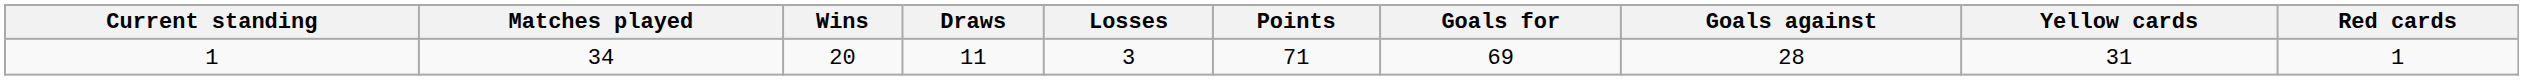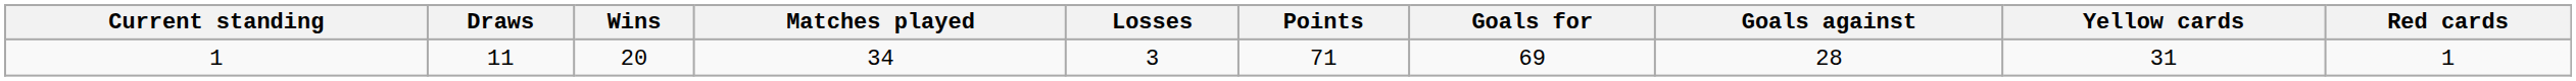columns swapped: Matches played <-> Draws
